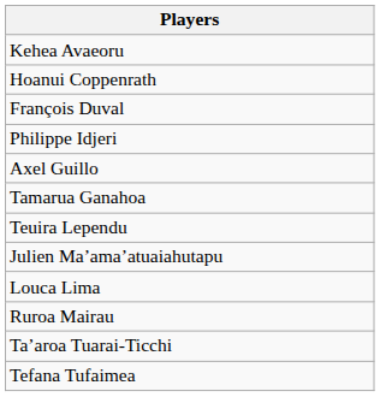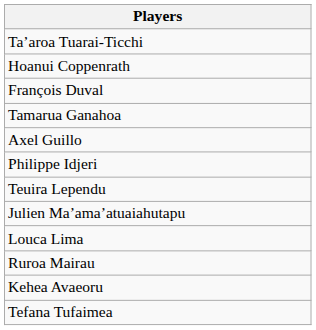row 2 | column 1: Kehea Avaeoru -> Ta’aroa Tuarai-Ticchi
row 5 | column 1: Philippe Idjeri -> Tamarua Ganahoa
row 7 | column 1: Tamarua Ganahoa -> Philippe Idjeri
row 12 | column 1: Ta’aroa Tuarai-Ticchi -> Kehea Avaeoru
